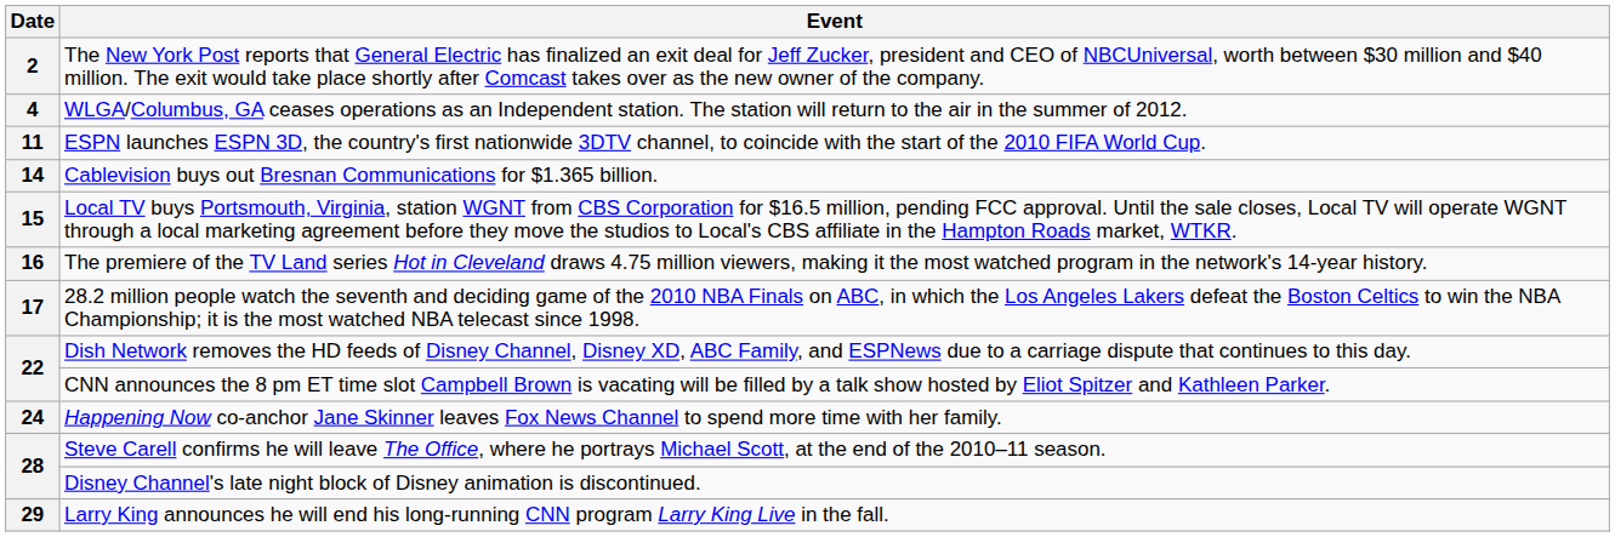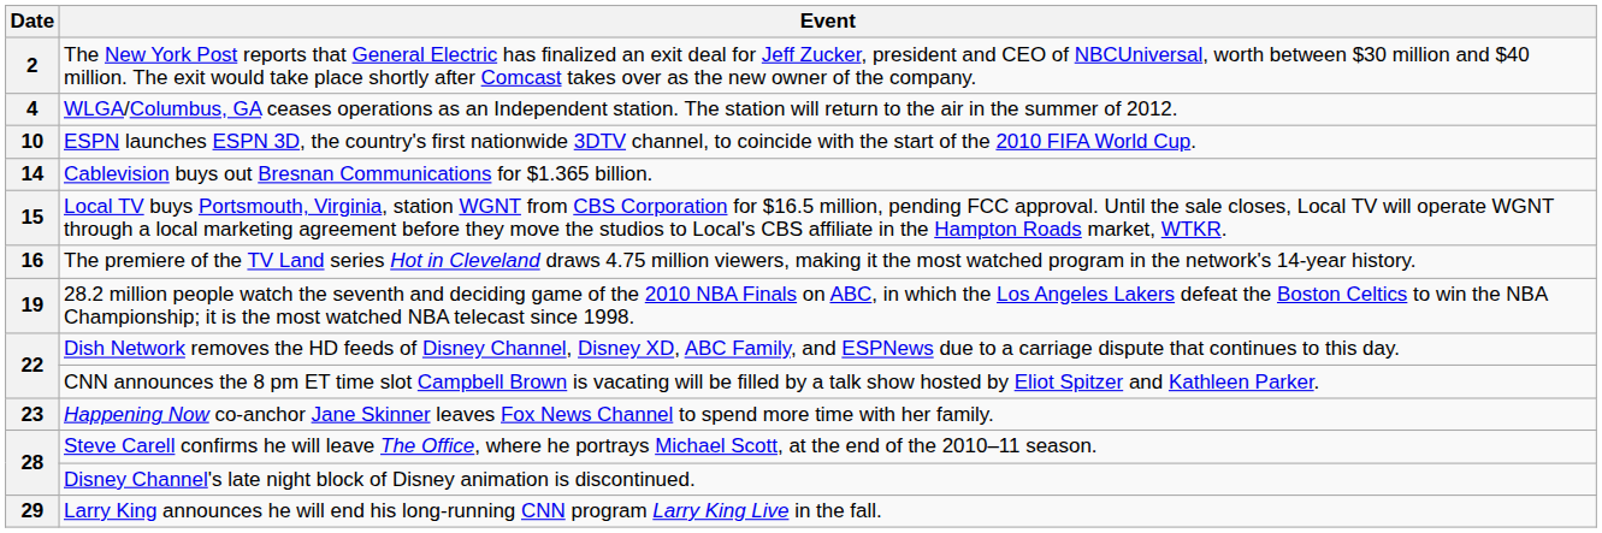row 4 | Date: 11 -> 10
row 8 | Date: 17 -> 19
row 11 | Date: 24 -> 23
